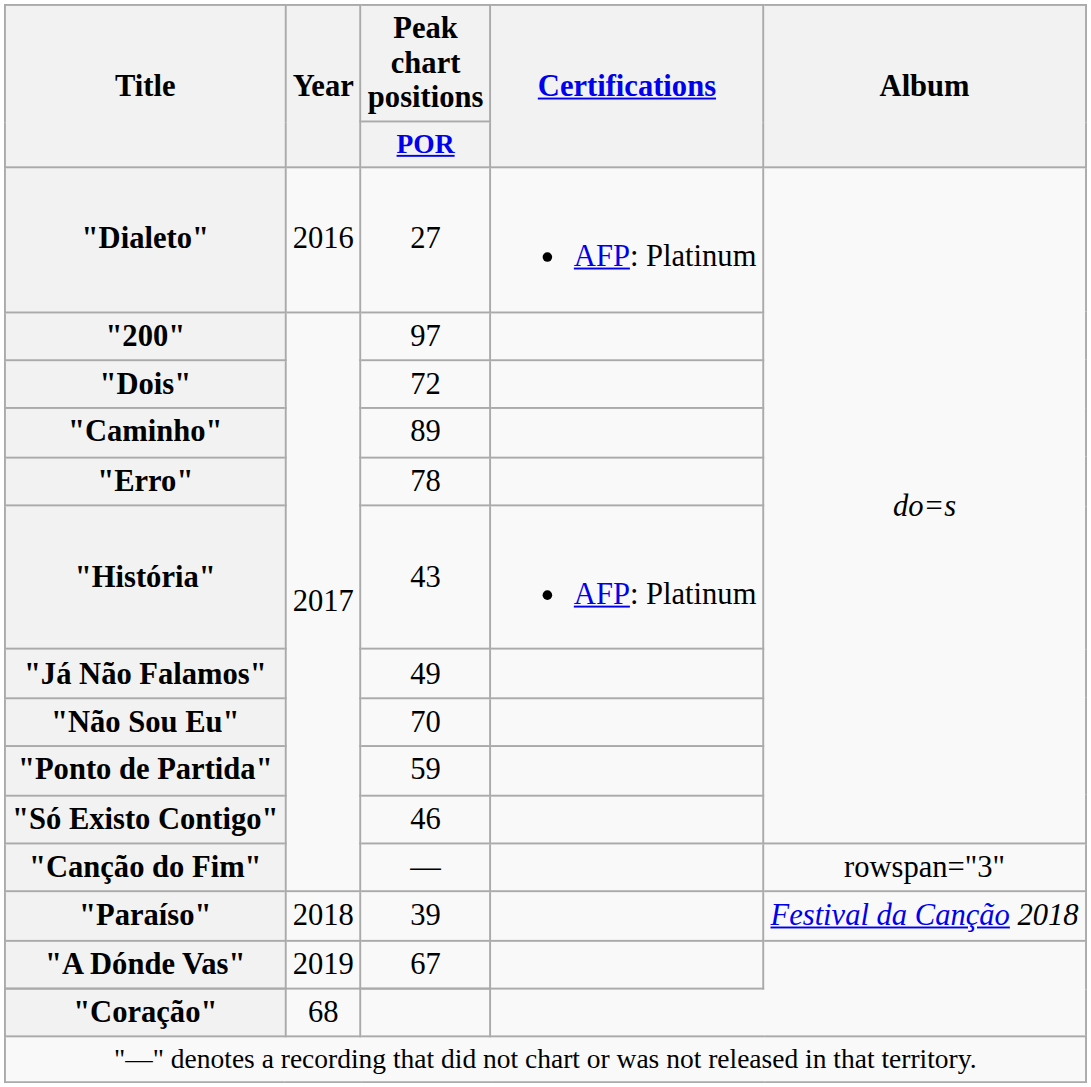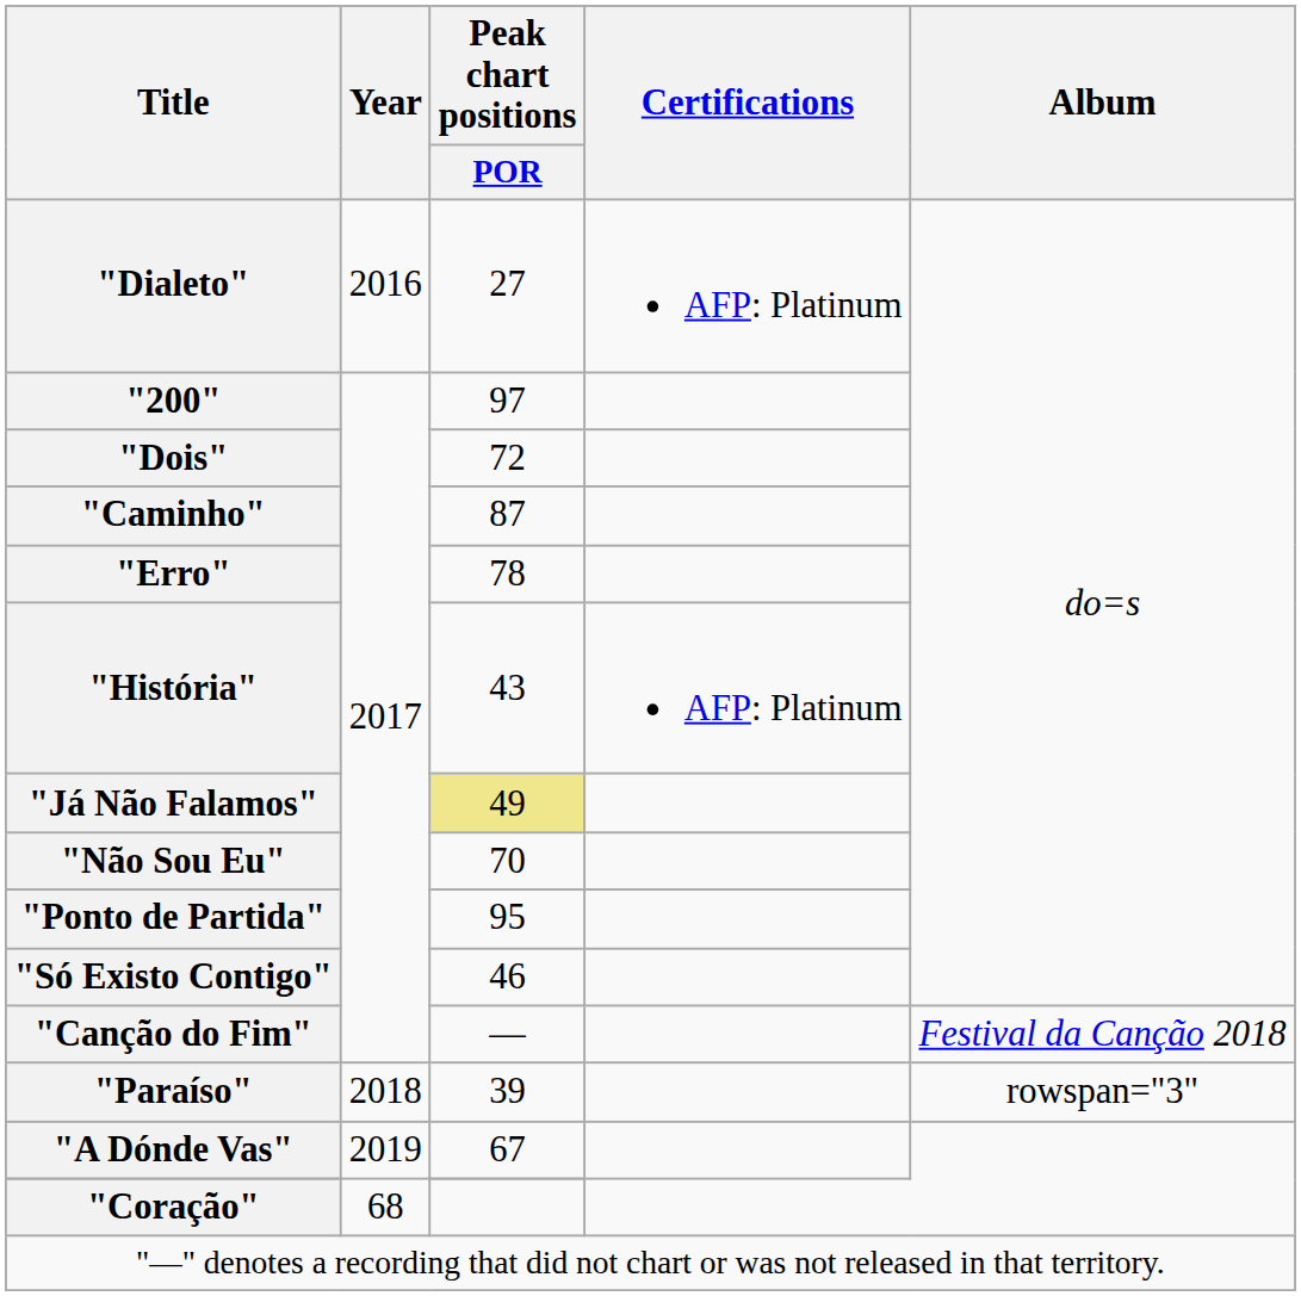"Caminho" | Peak chart positions / POR: 89 -> 87
"Já Não Falamos" | Peak chart positions / POR: no background -> khaki background
"Ponto de Partida" | Peak chart positions / POR: 59 -> 95
"Canção do Fim" | Album: rowspan="3" -> Festival da Canção 2018
"Paraíso" | Album: Festival da Canção 2018 -> rowspan="3"
